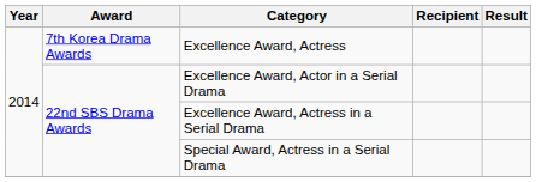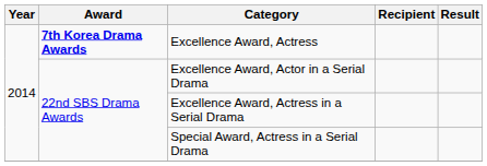Excellence Award, Actress | Award: normal -> bold
